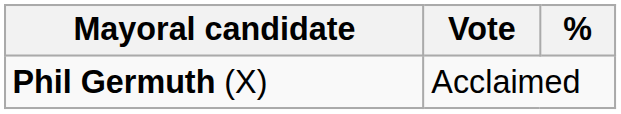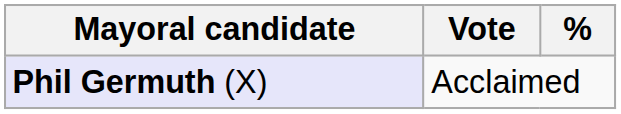Phil Germuth (X) | Mayoral candidate: no background -> lavender background
